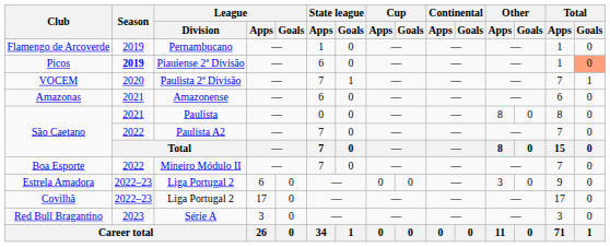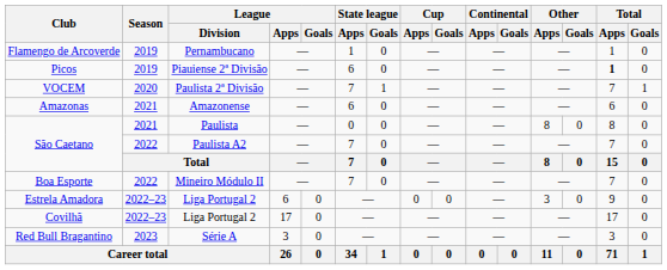Picos | Season: bold -> normal
Picos | Total / Apps: normal -> bold
Picos | Total / Goals: lightsalmon background -> no background
